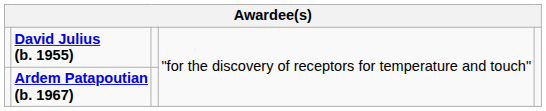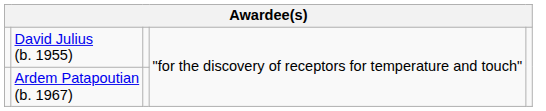David Julius (b. 1955) | column 2: bold -> normal
Ardem Patapoutian (b. 1967) | column 2: bold -> normal
